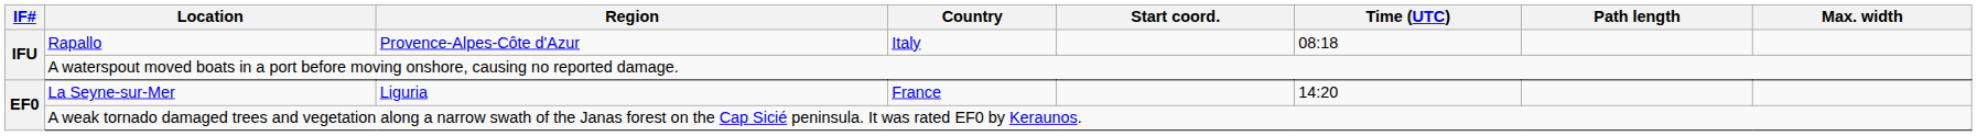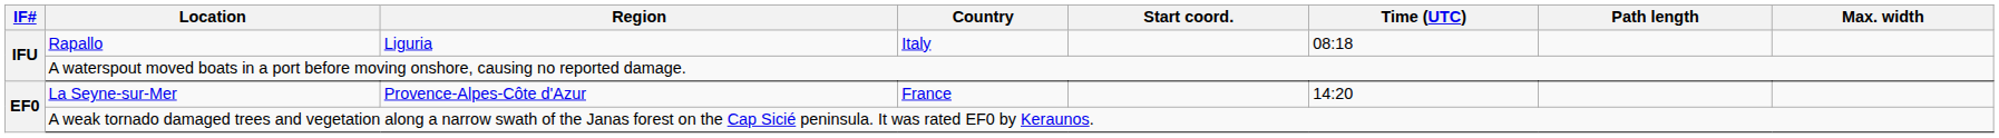Rapallo | Region: Provence-Alpes-Côte d'Azur -> Liguria
La Seyne-sur-Mer | Region: Liguria -> Provence-Alpes-Côte d'Azur
